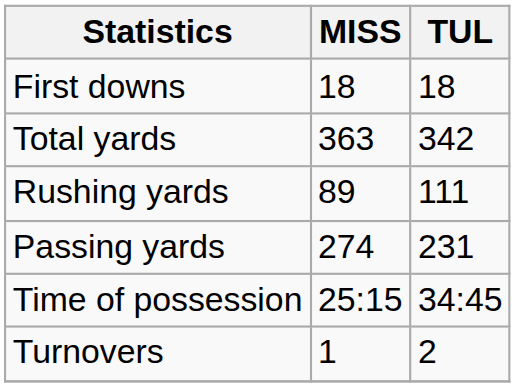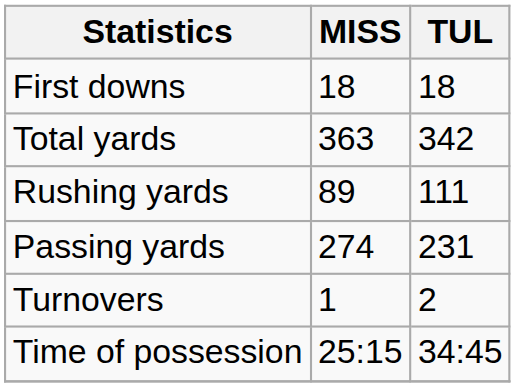rows swapped: Turnovers <-> Time of possession
